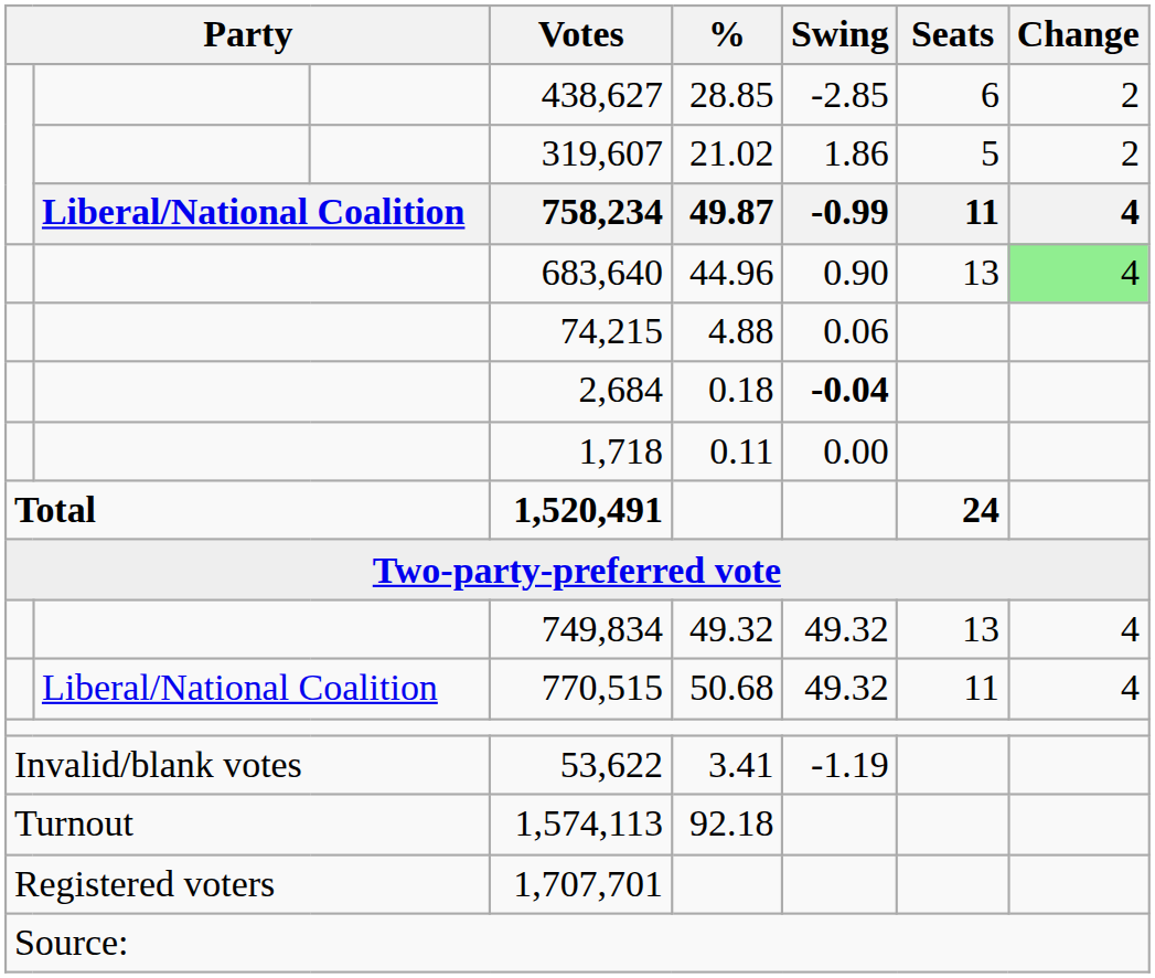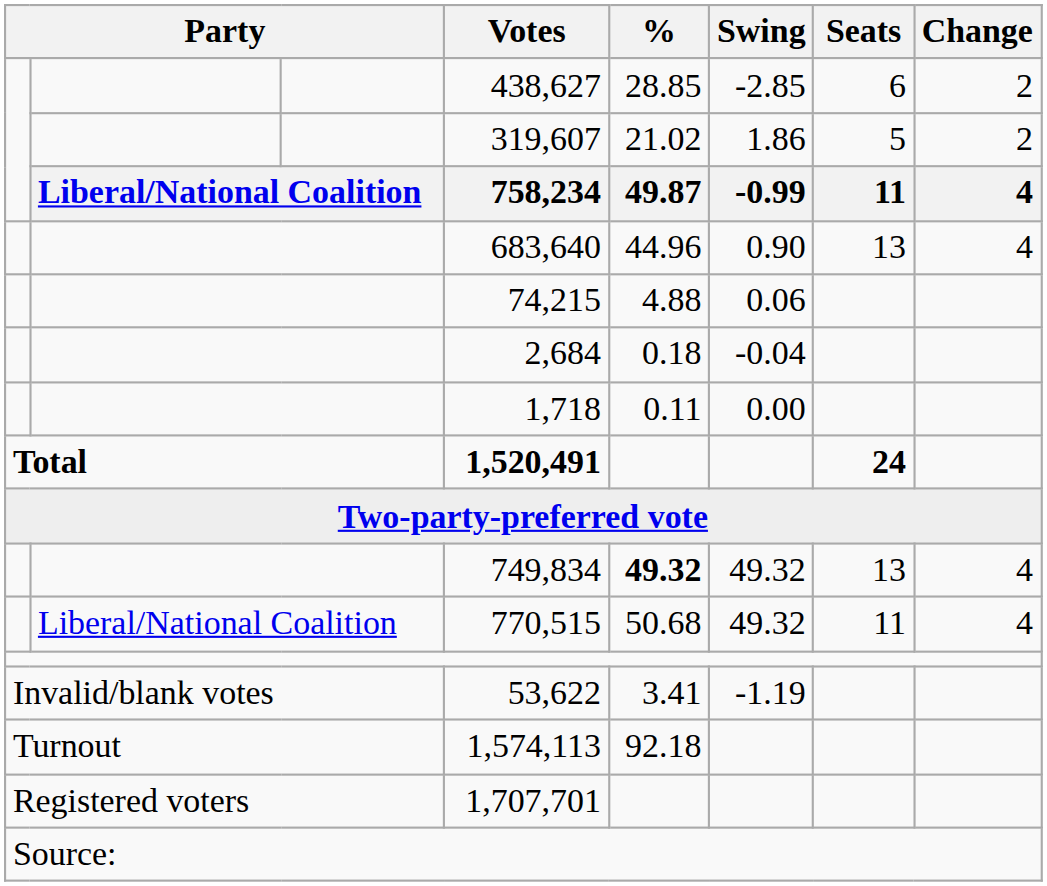683,640 | Change: lightgreen background -> no background
2,684 | Swing: bold -> normal
749,834 | %: normal -> bold
